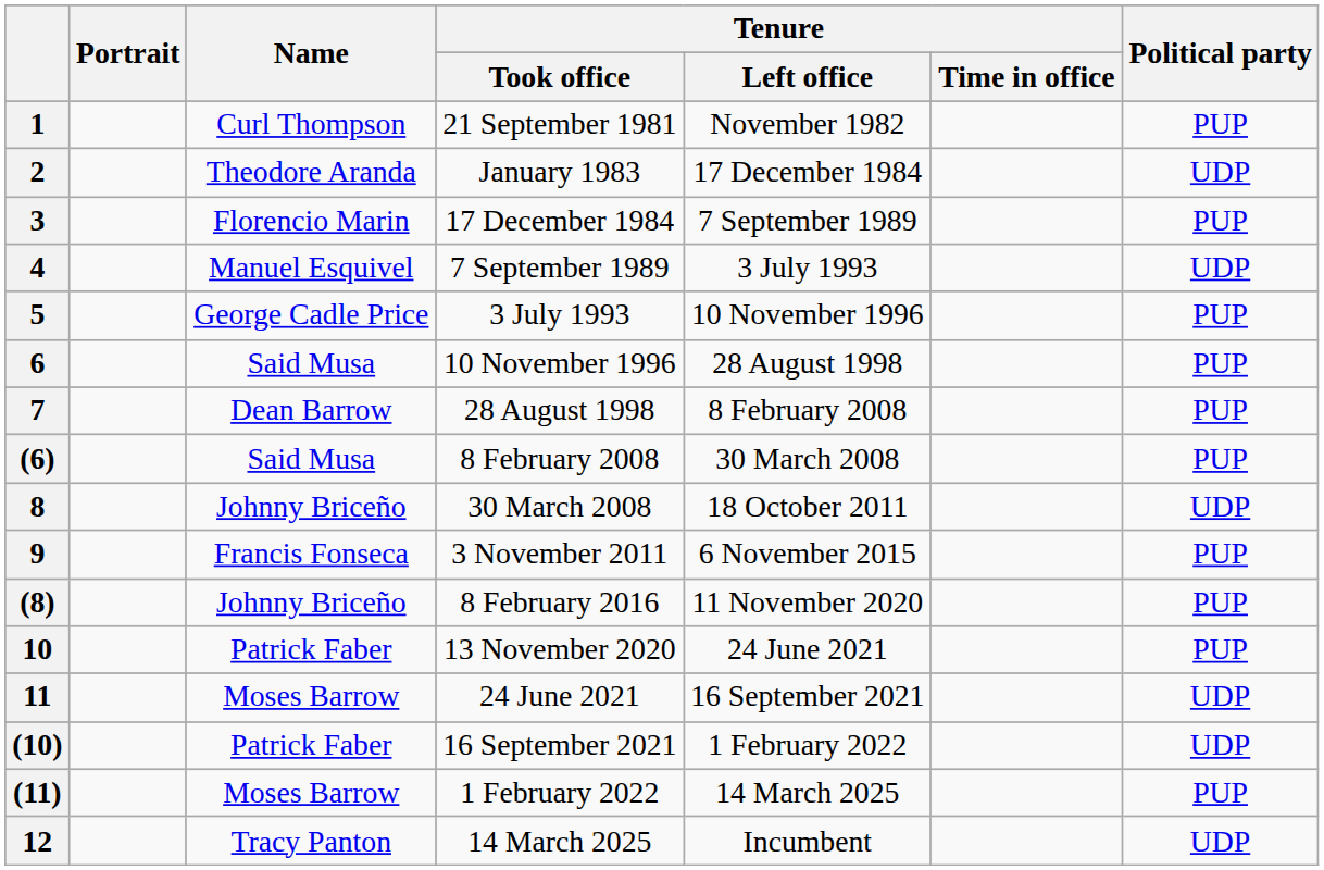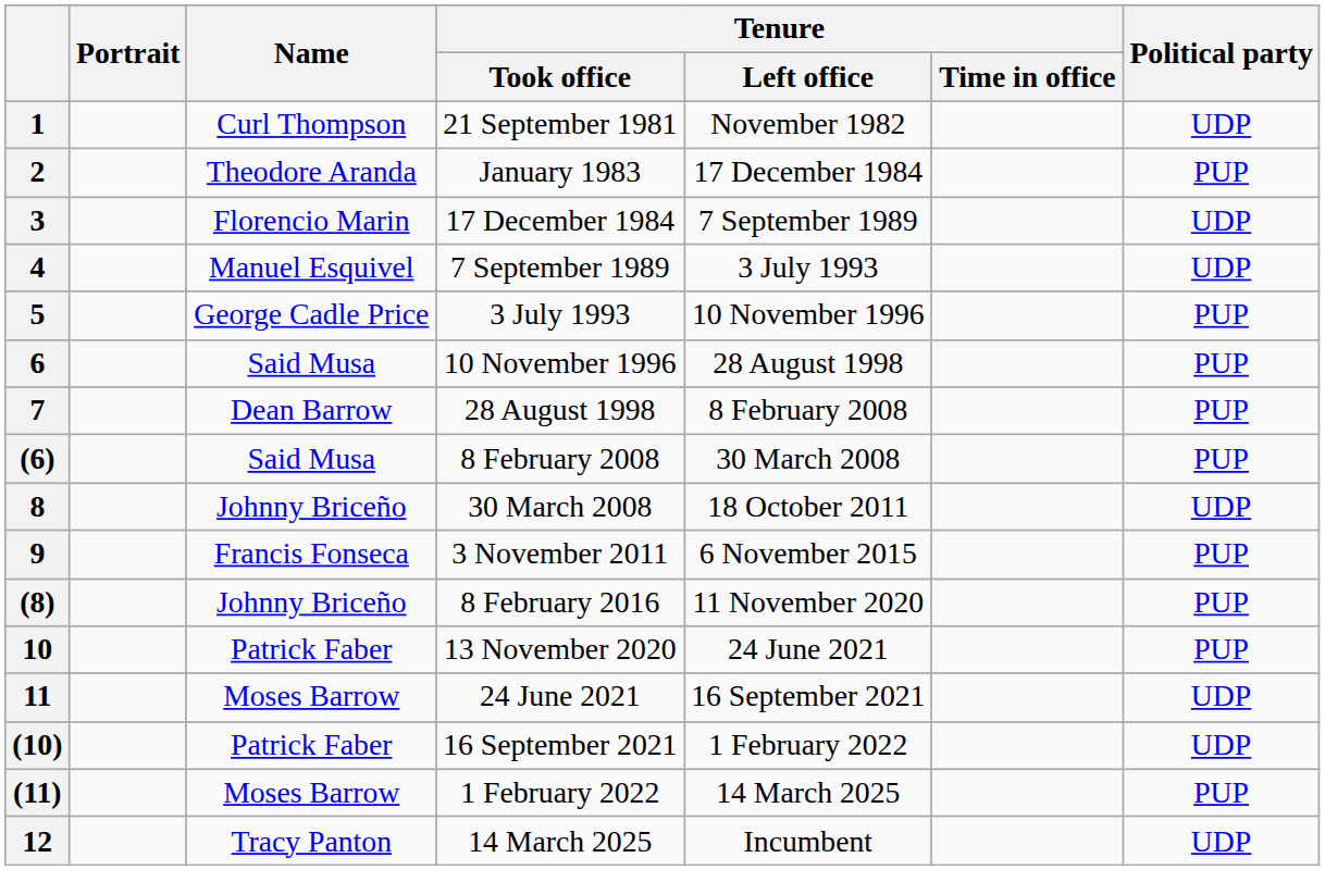1 | column 7: PUP -> UDP
2 | column 7: UDP -> PUP
3 | column 7: PUP -> UDP
